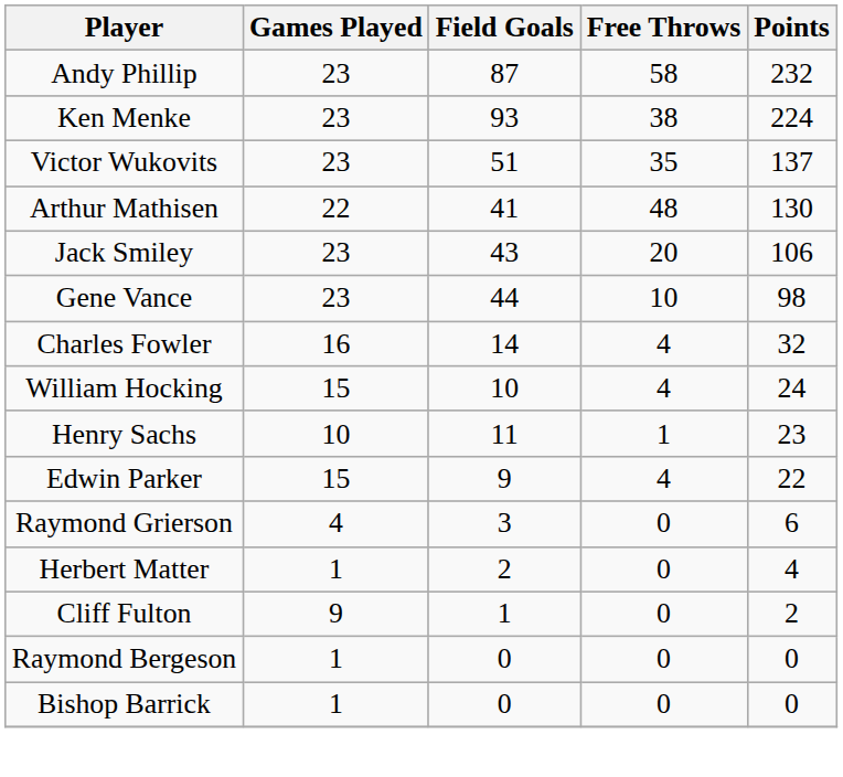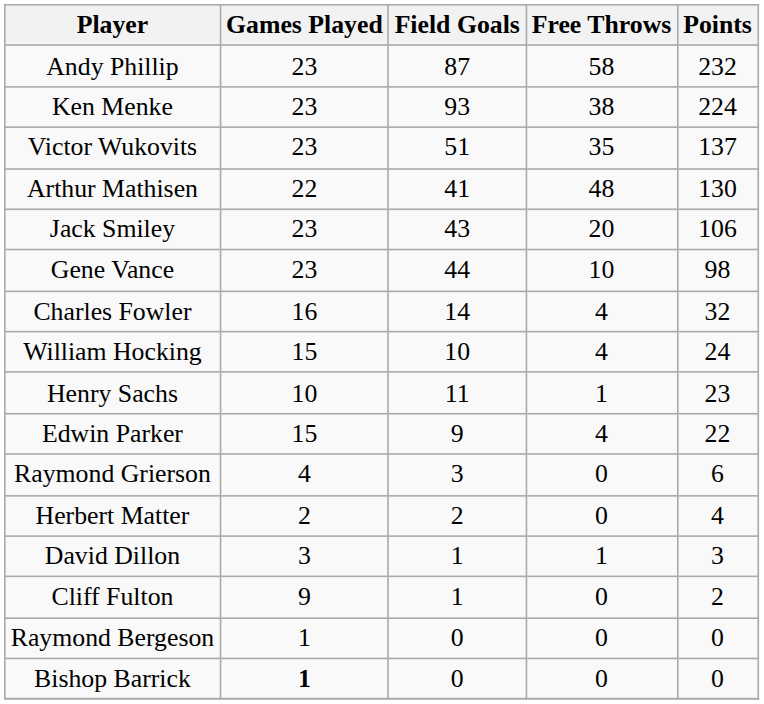Herbert Matter | Games Played: 1 -> 2
+ row: David Dillon | 3 | 1 | 1 | 3
Bishop Barrick | Games Played: normal -> bold
